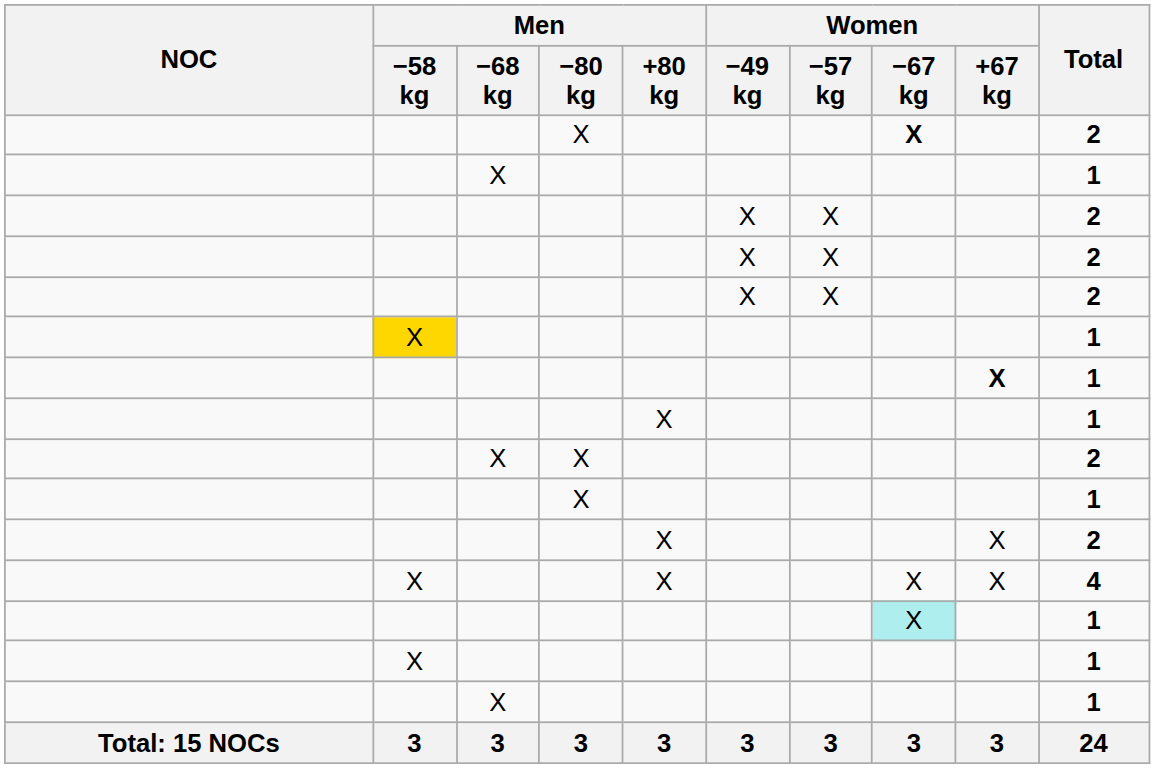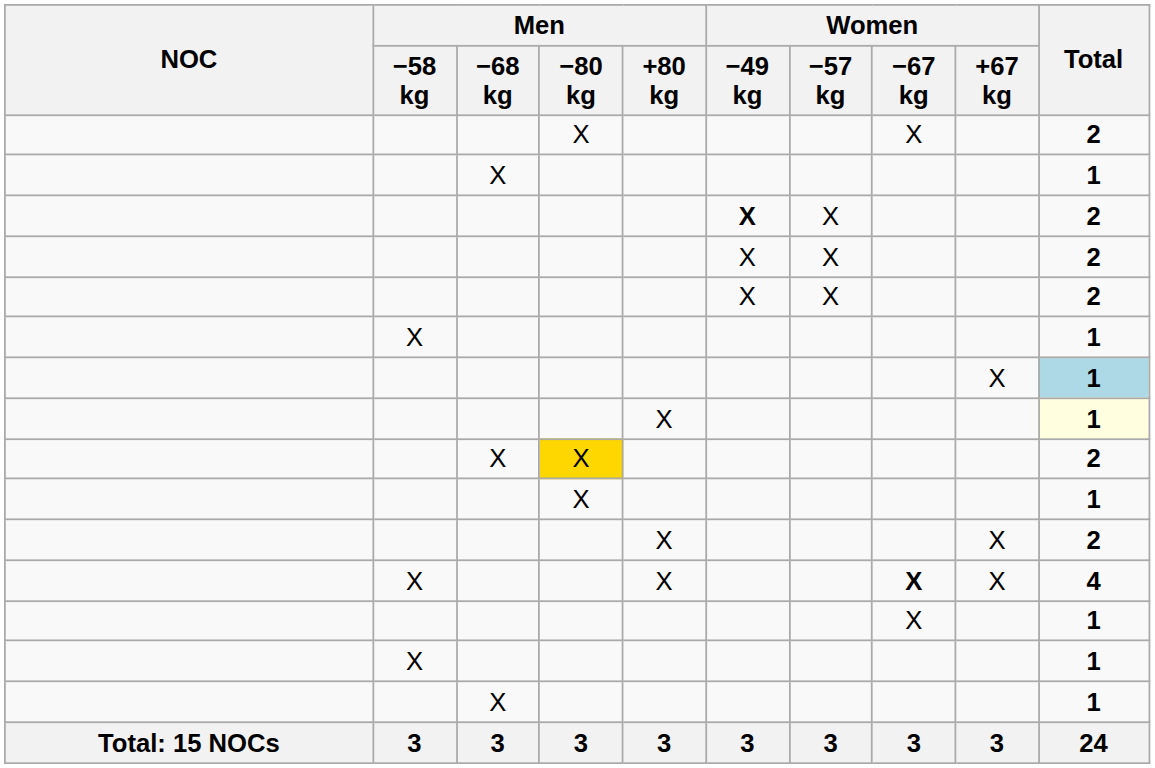row 3 | Women / −67 kg: bold -> normal
row 5 | Women / −49 kg: normal -> bold
row 8 | Men / −58 kg: gold background -> no background
row 9 | Women / +67 kg: bold -> normal
row 9 | Total: no background -> lightblue background
row 10 | Total: no background -> lightyellow background
row 11 | Men / −80 kg: no background -> gold background
row 14 | Women / −67 kg: normal -> bold
row 15 | Women / −67 kg: paleturquoise background -> no background
